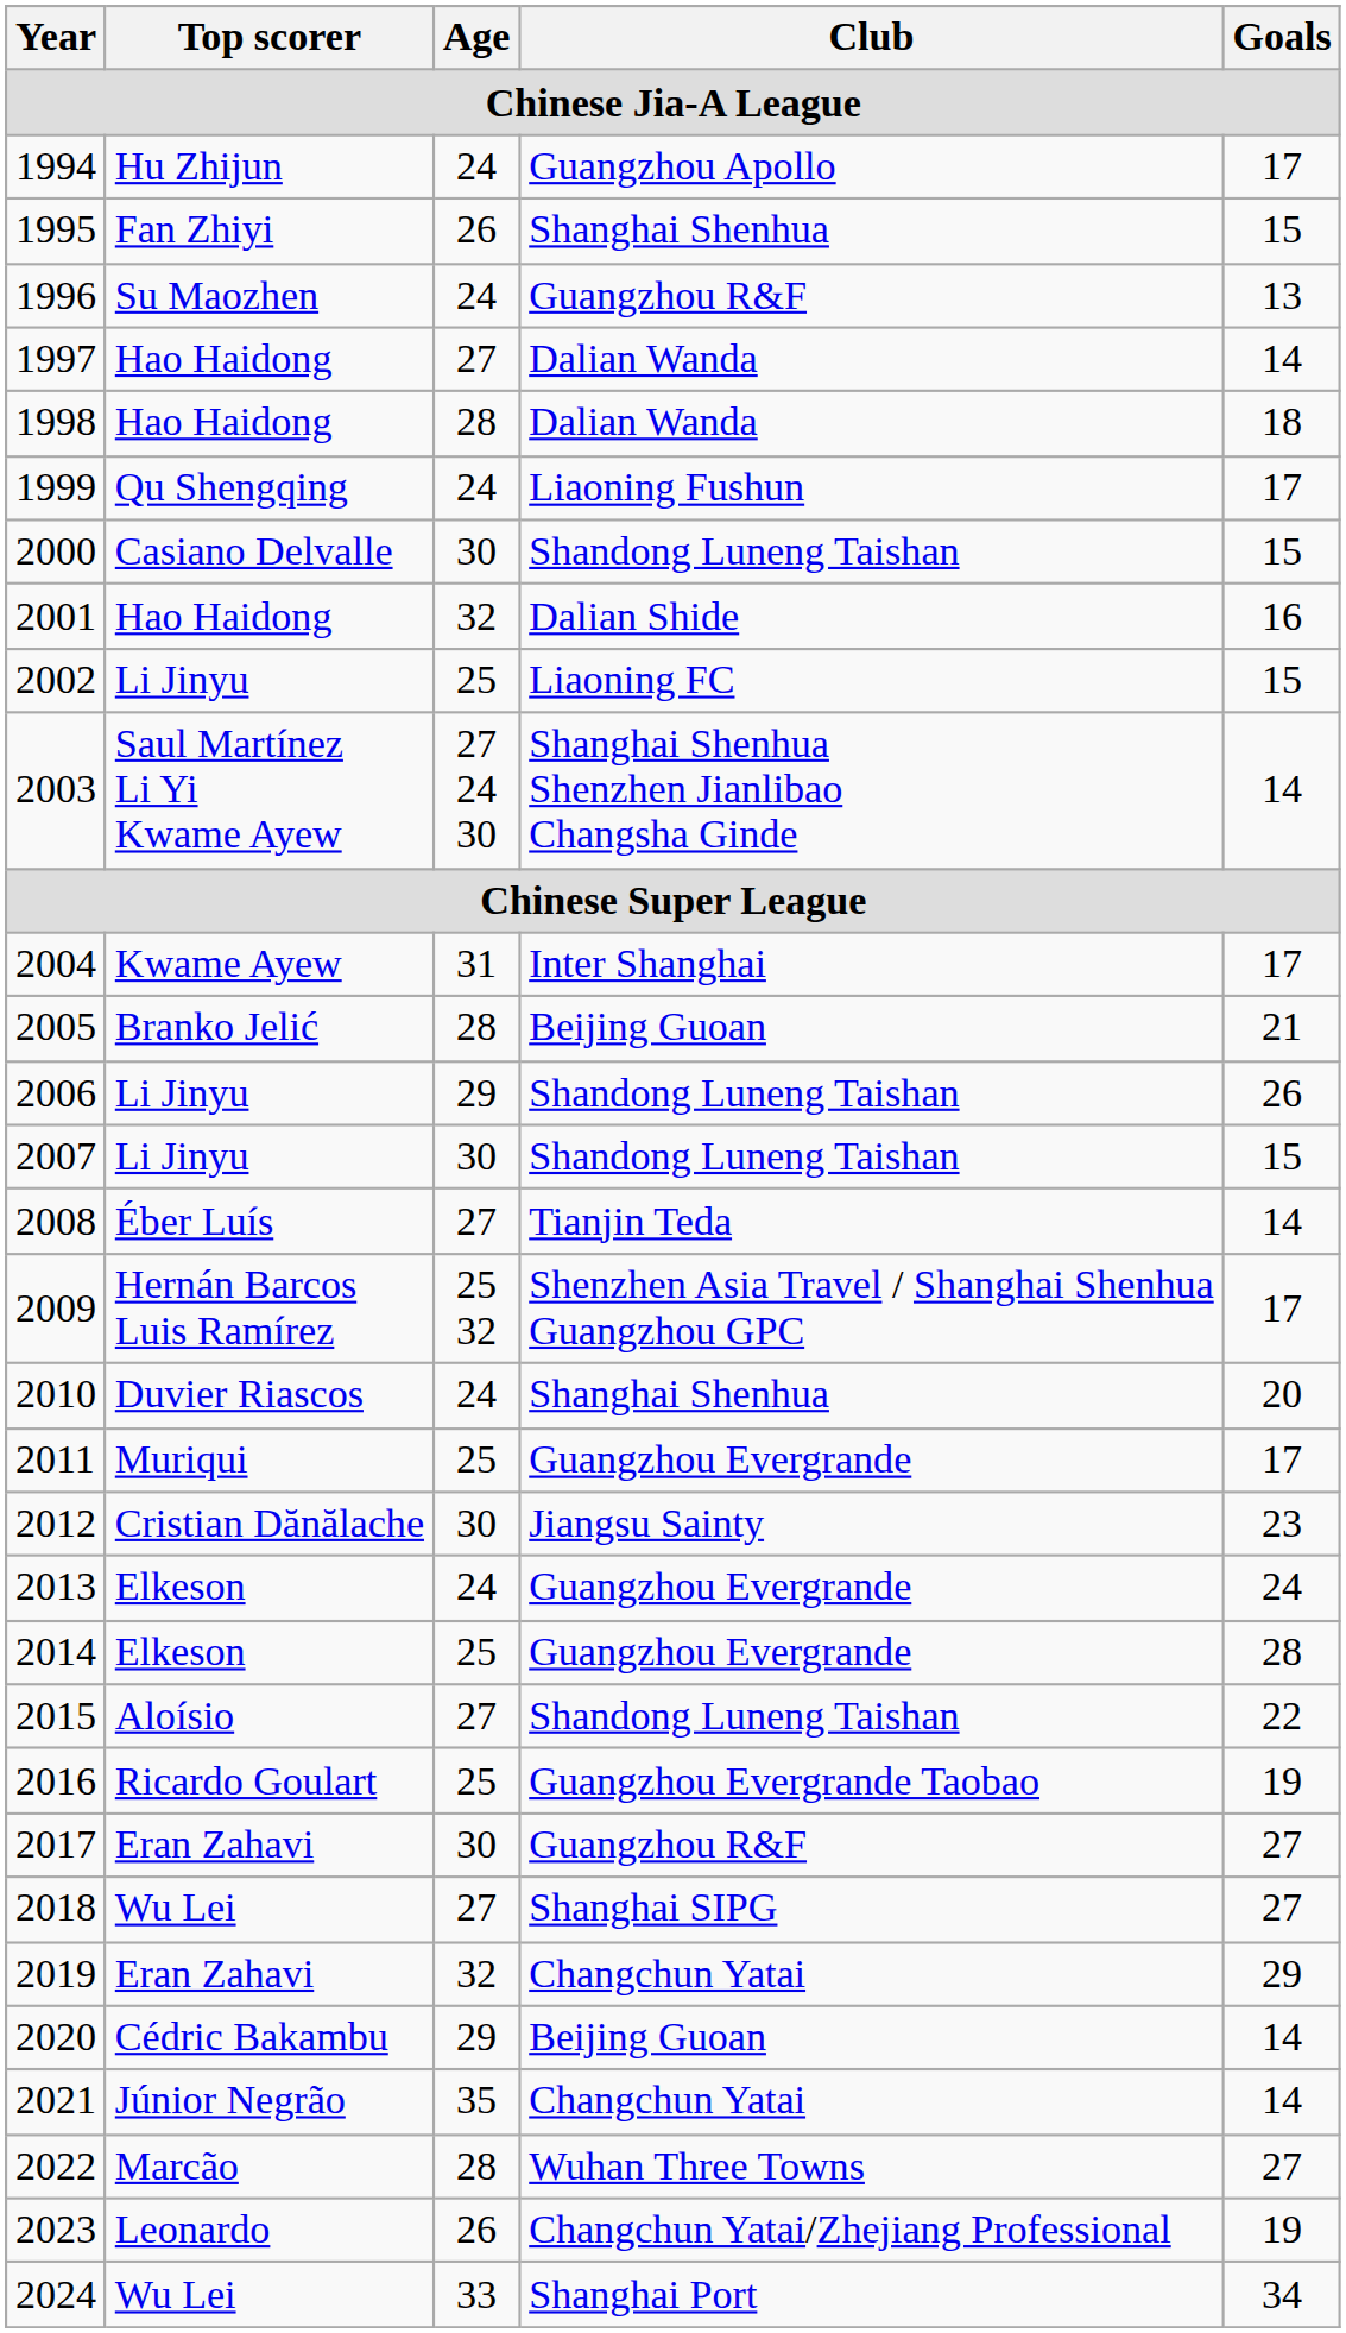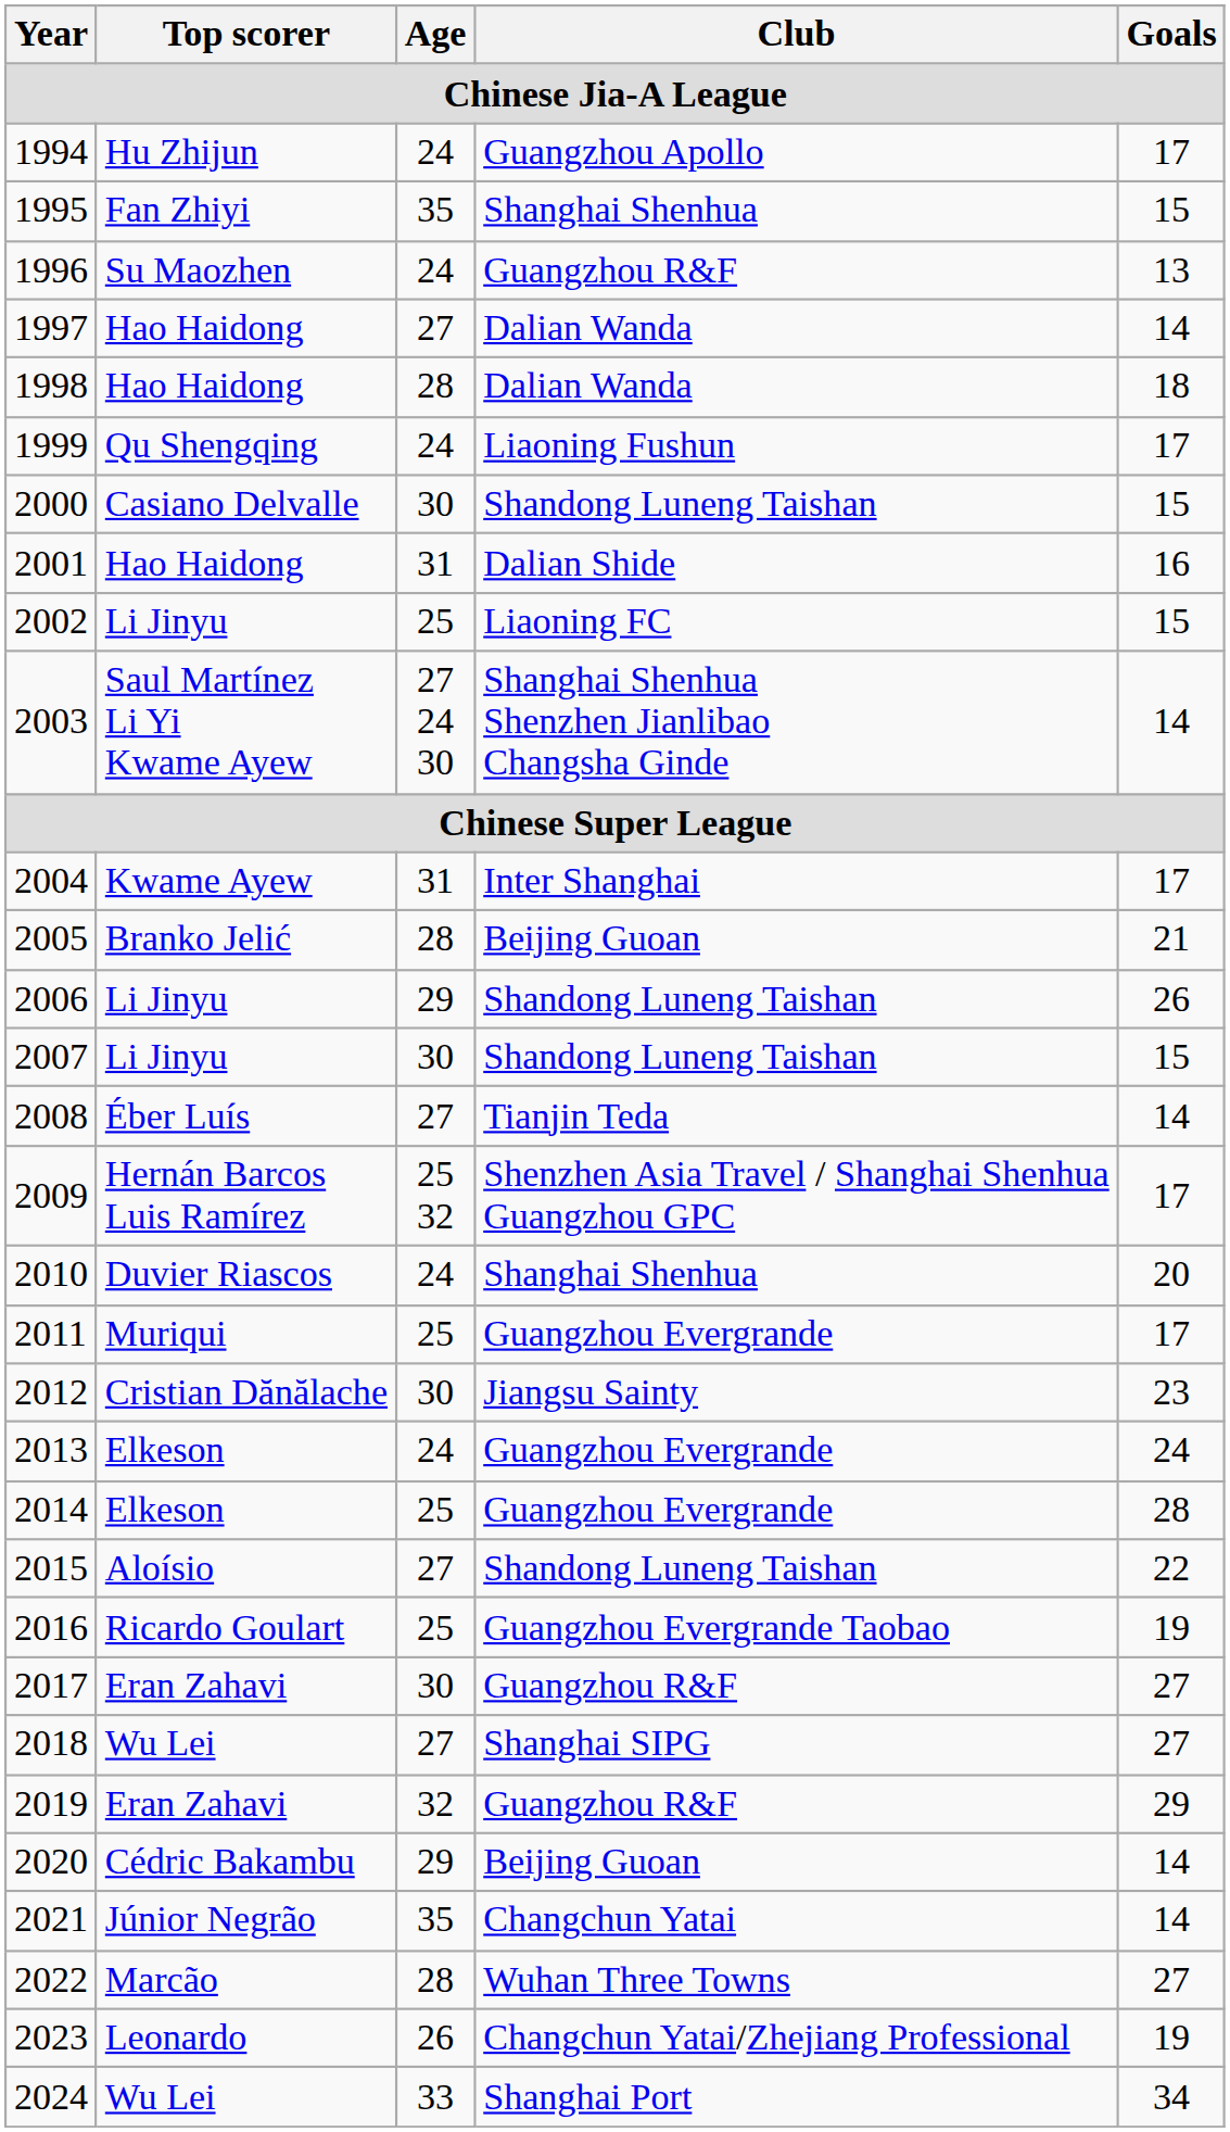1995 | Age: 26 -> 35
2001 | Age: 32 -> 31
2019 | Club: Changchun Yatai -> Guangzhou R&F
